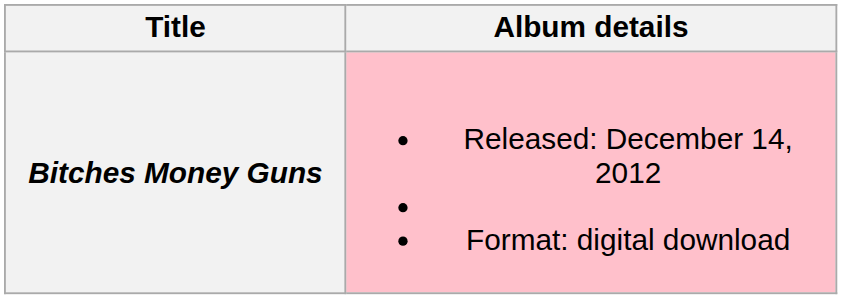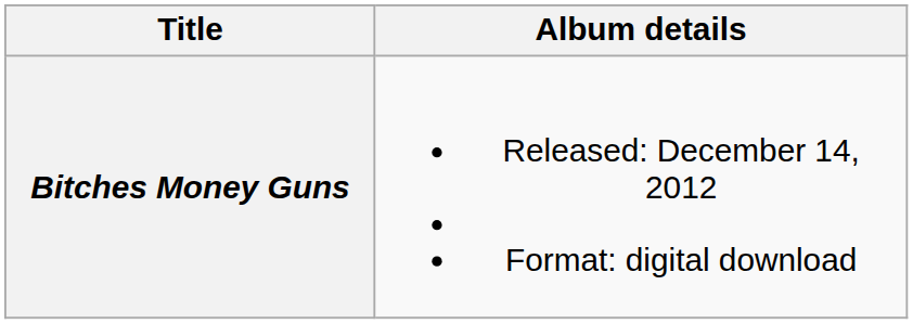Bitches Money Guns | Album details: pink background -> no background
